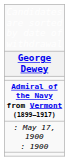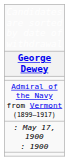row 4 | column 1: bold -> normal
